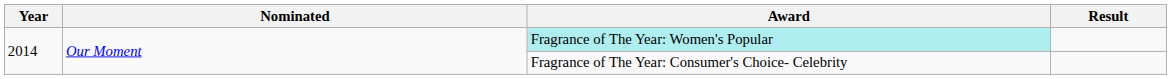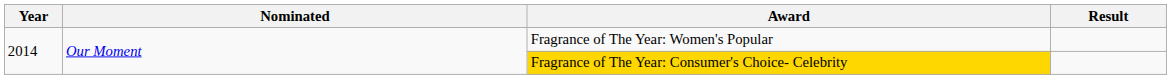Fragrance of The Year: Women's Popular | Award: paleturquoise background -> no background
Fragrance of The Year: Consumer's Choice- Celebrity | Award: no background -> gold background
